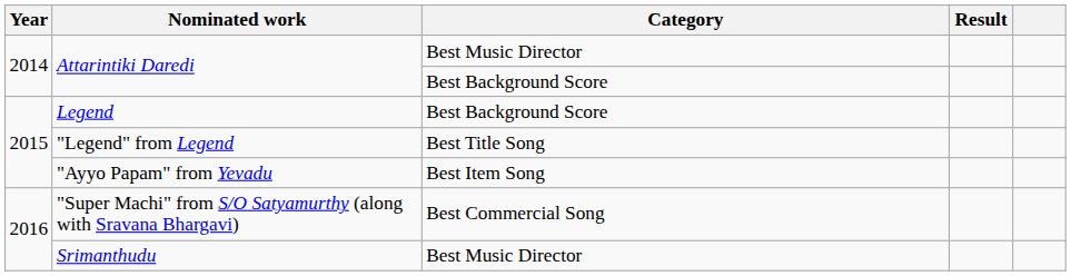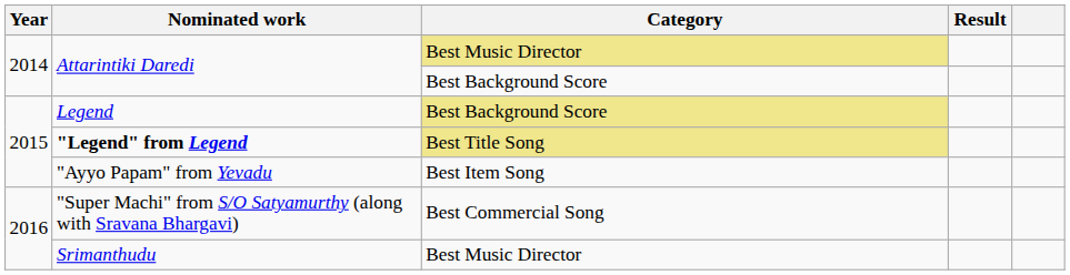Attarintiki Daredi / Best Music Director | Category: no background -> khaki background
Legend | Category: no background -> khaki background
"Legend" from Legend | Nominated work: normal -> bold
"Legend" from Legend | Category: no background -> khaki background
